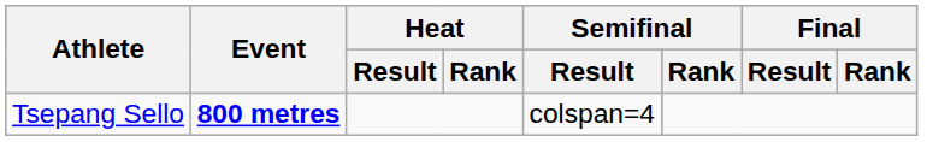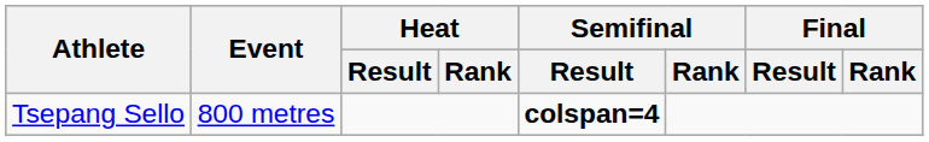Tsepang Sello | Event: bold -> normal
Tsepang Sello | Semifinal / Result: normal -> bold
